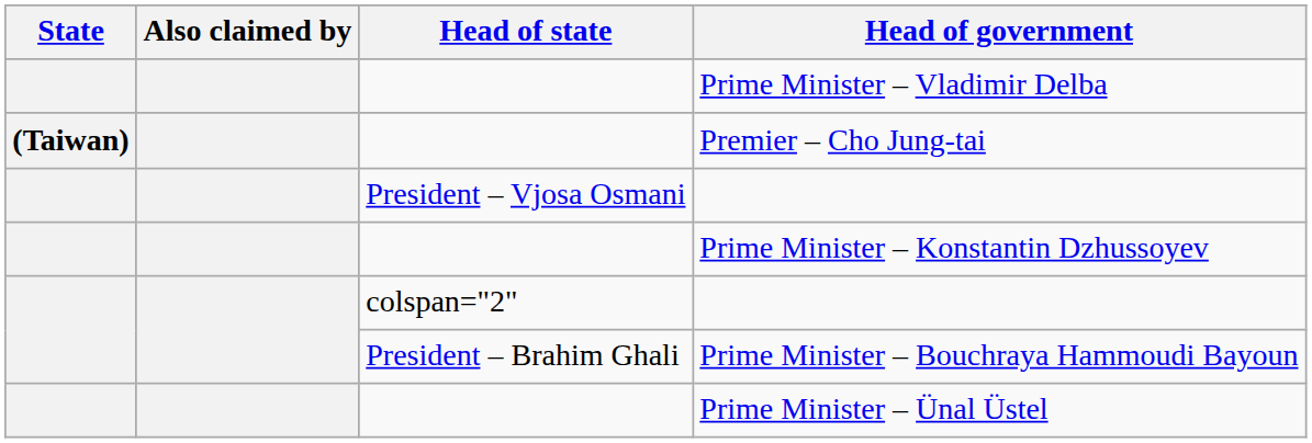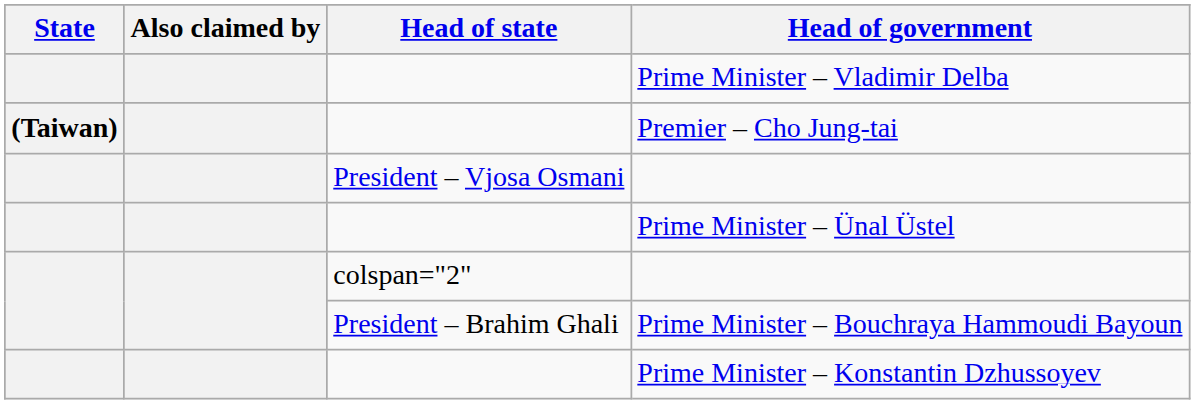rows swapped: Prime Minister – Ünal Üstel <-> Prime Minister – Konstantin Dzhussoyev
